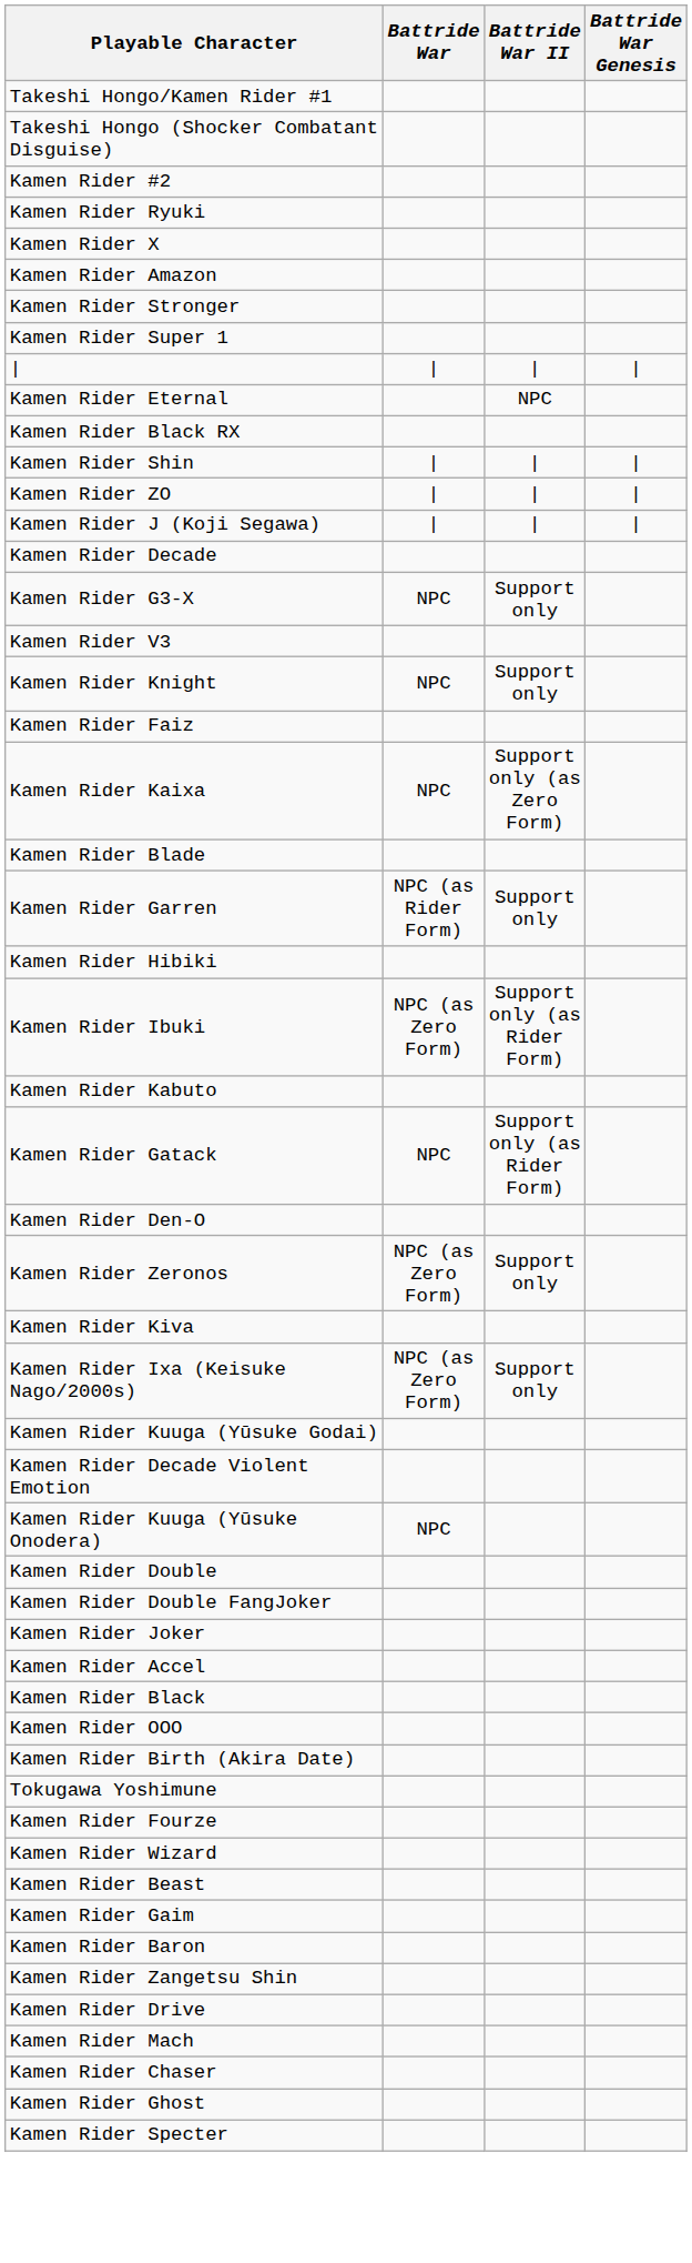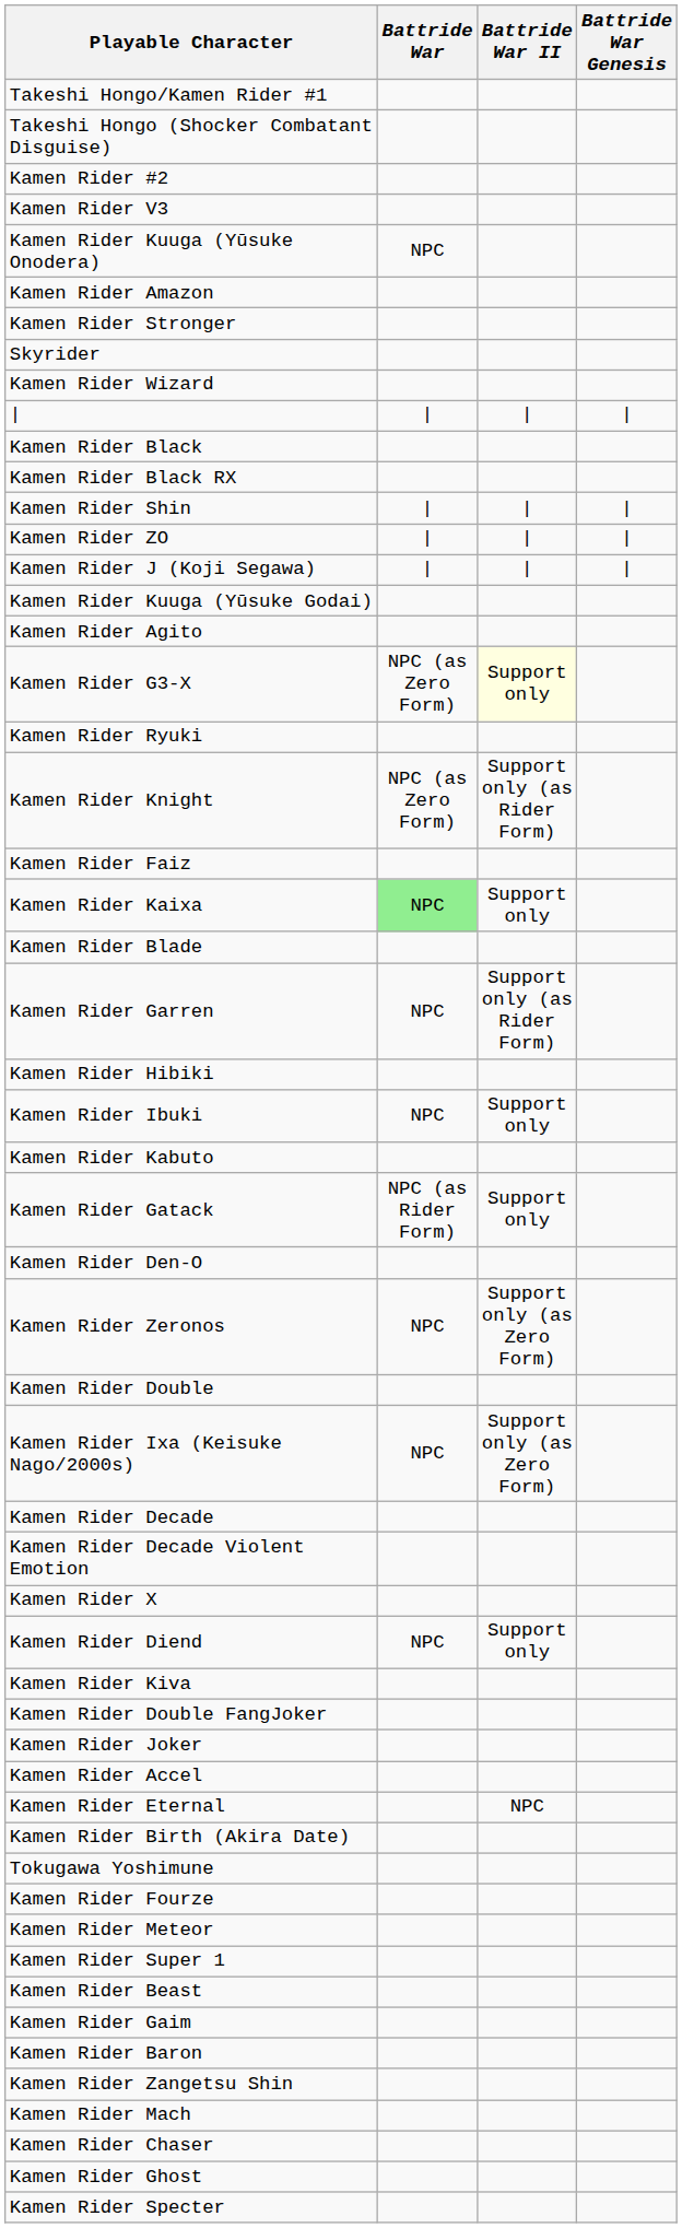rows swapped: Kamen Rider V3 <-> Kamen Rider Ryuki
rows swapped: Kamen Rider X <-> Kamen Rider Kuuga (Yūsuke Onodera)
+ row: Skyrider
rows swapped: Kamen Rider Super 1 <-> Kamen Rider Wizard
rows swapped: Kamen Rider Black <-> Kamen Rider Eternal
rows swapped: Kamen Rider Kuuga (Yūsuke Godai) <-> Kamen Rider Decade
+ row: Kamen Rider Agito
Kamen Rider G3-X | Battride War: NPC -> NPC (as Zero Form)
Kamen Rider G3-X | Battride War II: no background -> lightyellow background
Kamen Rider Knight | Battride War: NPC -> NPC (as Zero Form)
Kamen Rider Knight | Battride War II: Support only -> Support only (as Rider Form)
Kamen Rider Kaixa | Battride War: no background -> lightgreen background
Kamen Rider Kaixa | Battride War II: Support only (as Zero Form) -> Support only
Kamen Rider Garren | Battride War: NPC (as Rider Form) -> NPC
Kamen Rider Garren | Battride War II: Support only -> Support only (as Rider Form)
Kamen Rider Ibuki | Battride War: NPC (as Zero Form) -> NPC
Kamen Rider Ibuki | Battride War II: Support only (as Rider Form) -> Support only
Kamen Rider Gatack | Battride War: NPC -> NPC (as Rider Form)
Kamen Rider Gatack | Battride War II: Support only (as Rider Form) -> Support only
Kamen Rider Zeronos | Battride War: NPC (as Zero Form) -> NPC
Kamen Rider Zeronos | Battride War II: Support only -> Support only (as Zero Form)
rows swapped: Kamen Rider Kiva <-> Kamen Rider Double
Kamen Rider Ixa (Keisuke Nago/2000s) | Battride War: NPC (as Zero Form) -> NPC
Kamen Rider Ixa (Keisuke Nago/2000s) | Battride War II: Support only -> Support only (as Zero Form)
+ row: Kamen Rider Diend | NPC | Support only
- row: Kamen Rider OOO
+ row: Kamen Rider Meteor
- row: Kamen Rider Drive
